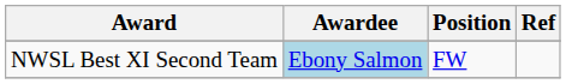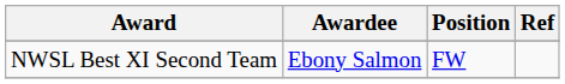NWSL Best XI Second Team | Awardee: lightblue background -> no background
